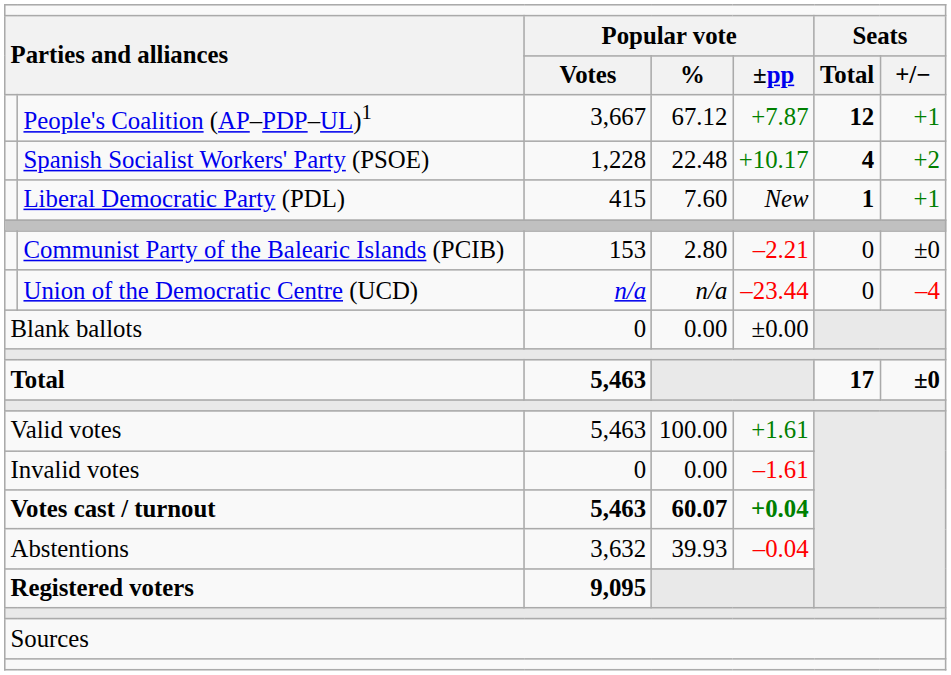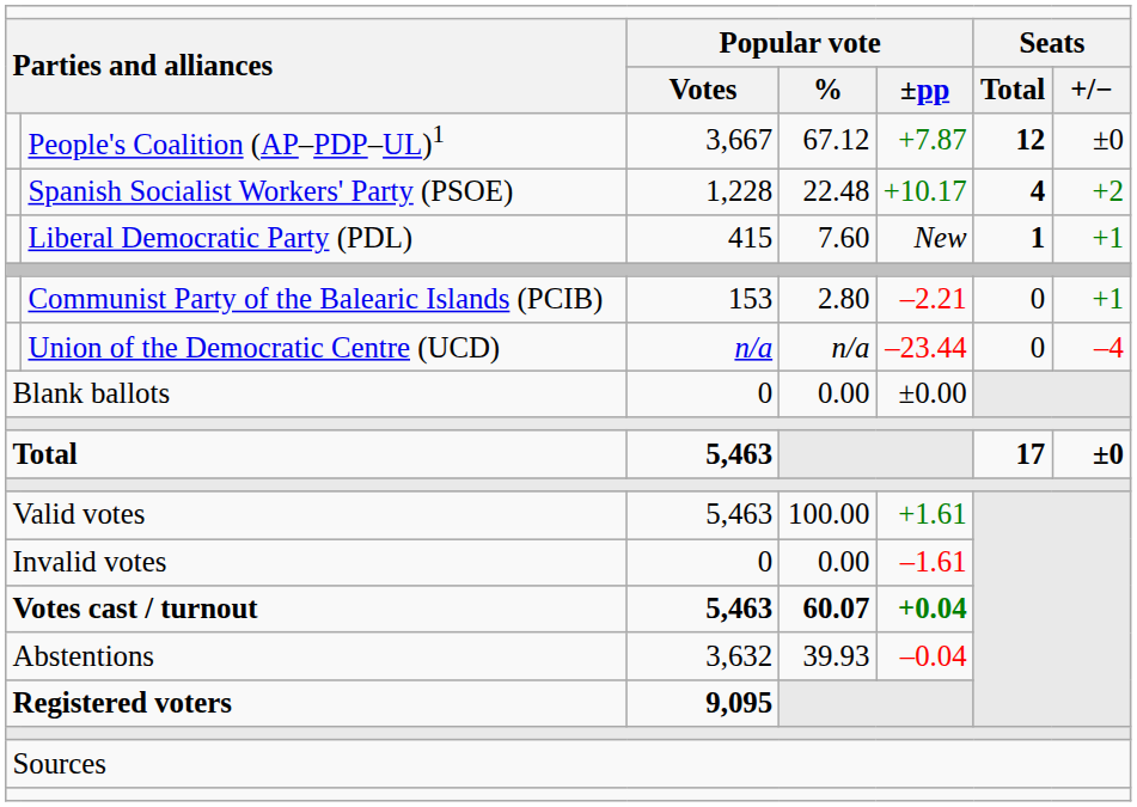People's Coalition (AP–PDP–UL)1 | column 7: +1 -> ±0
Communist Party of the Balearic Islands (PCIB) | column 7: ±0 -> +1
